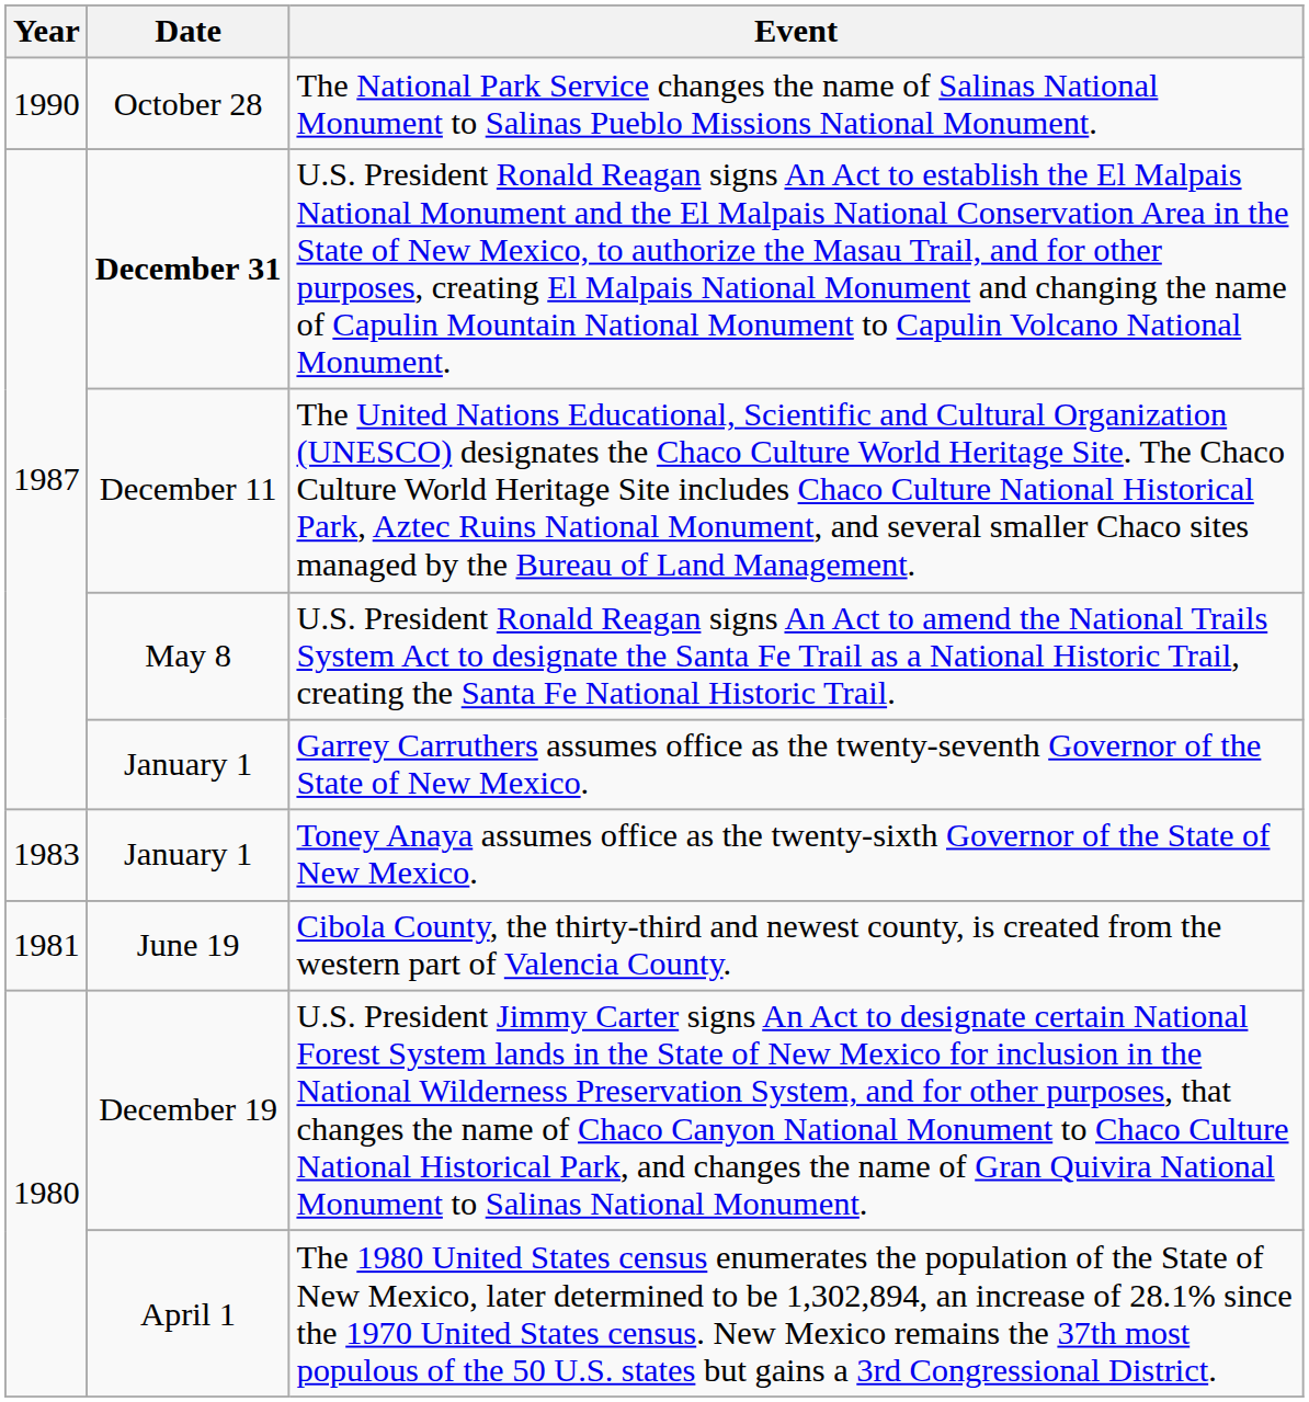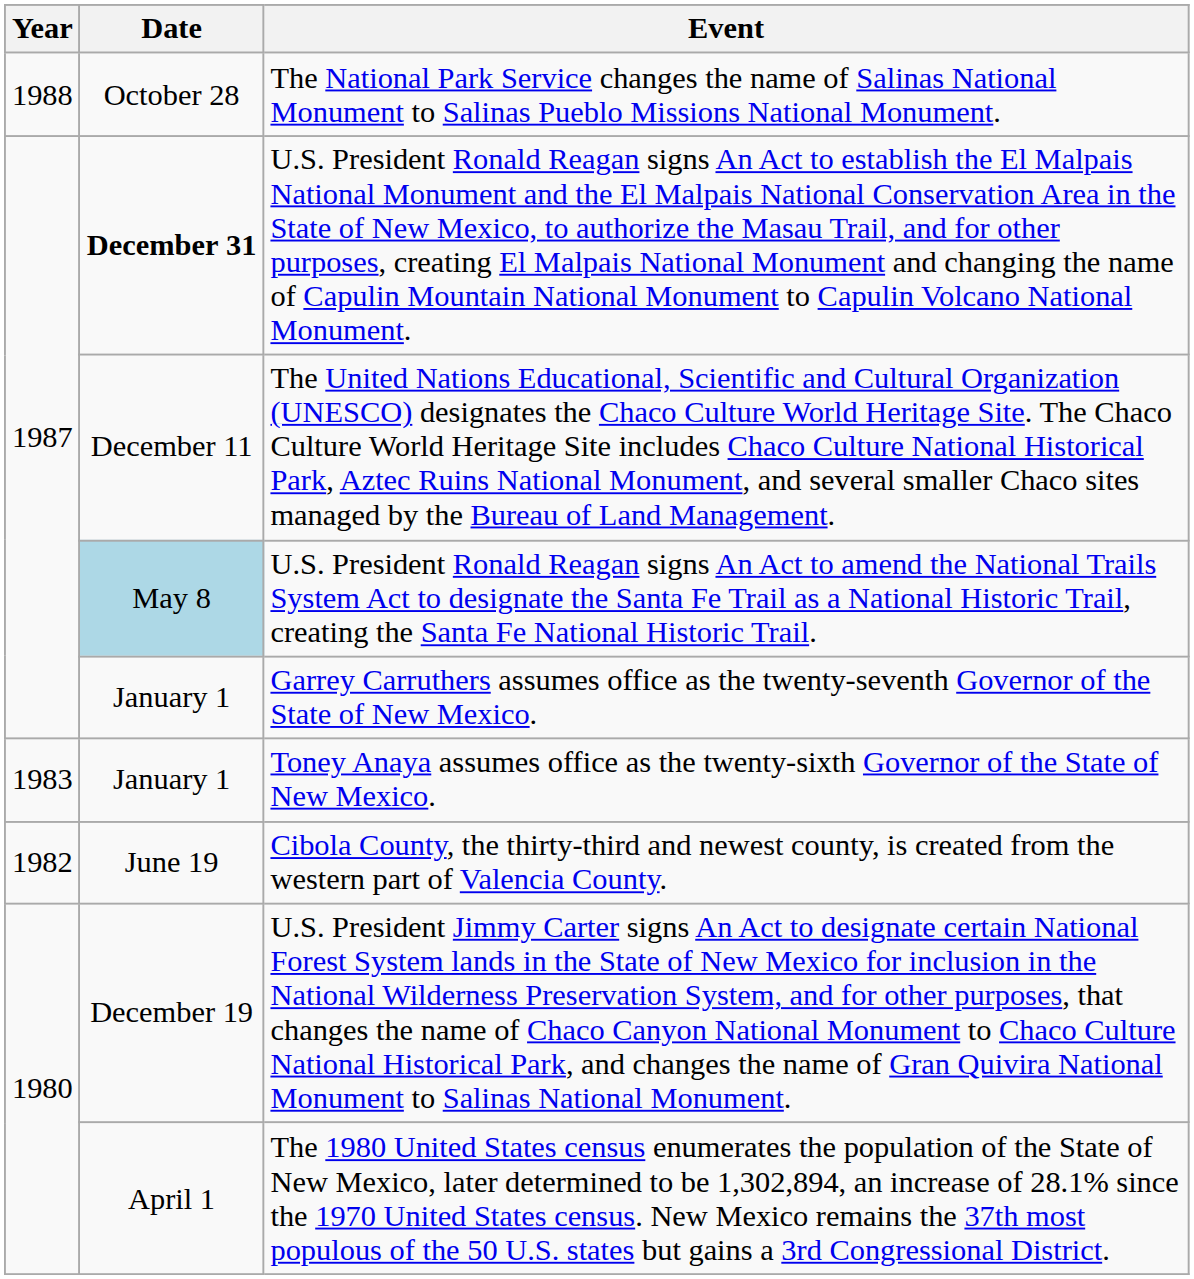row 2 | Year: 1990 -> 1988
row 5 | Date: no background -> lightblue background
row 8 | Year: 1981 -> 1982
